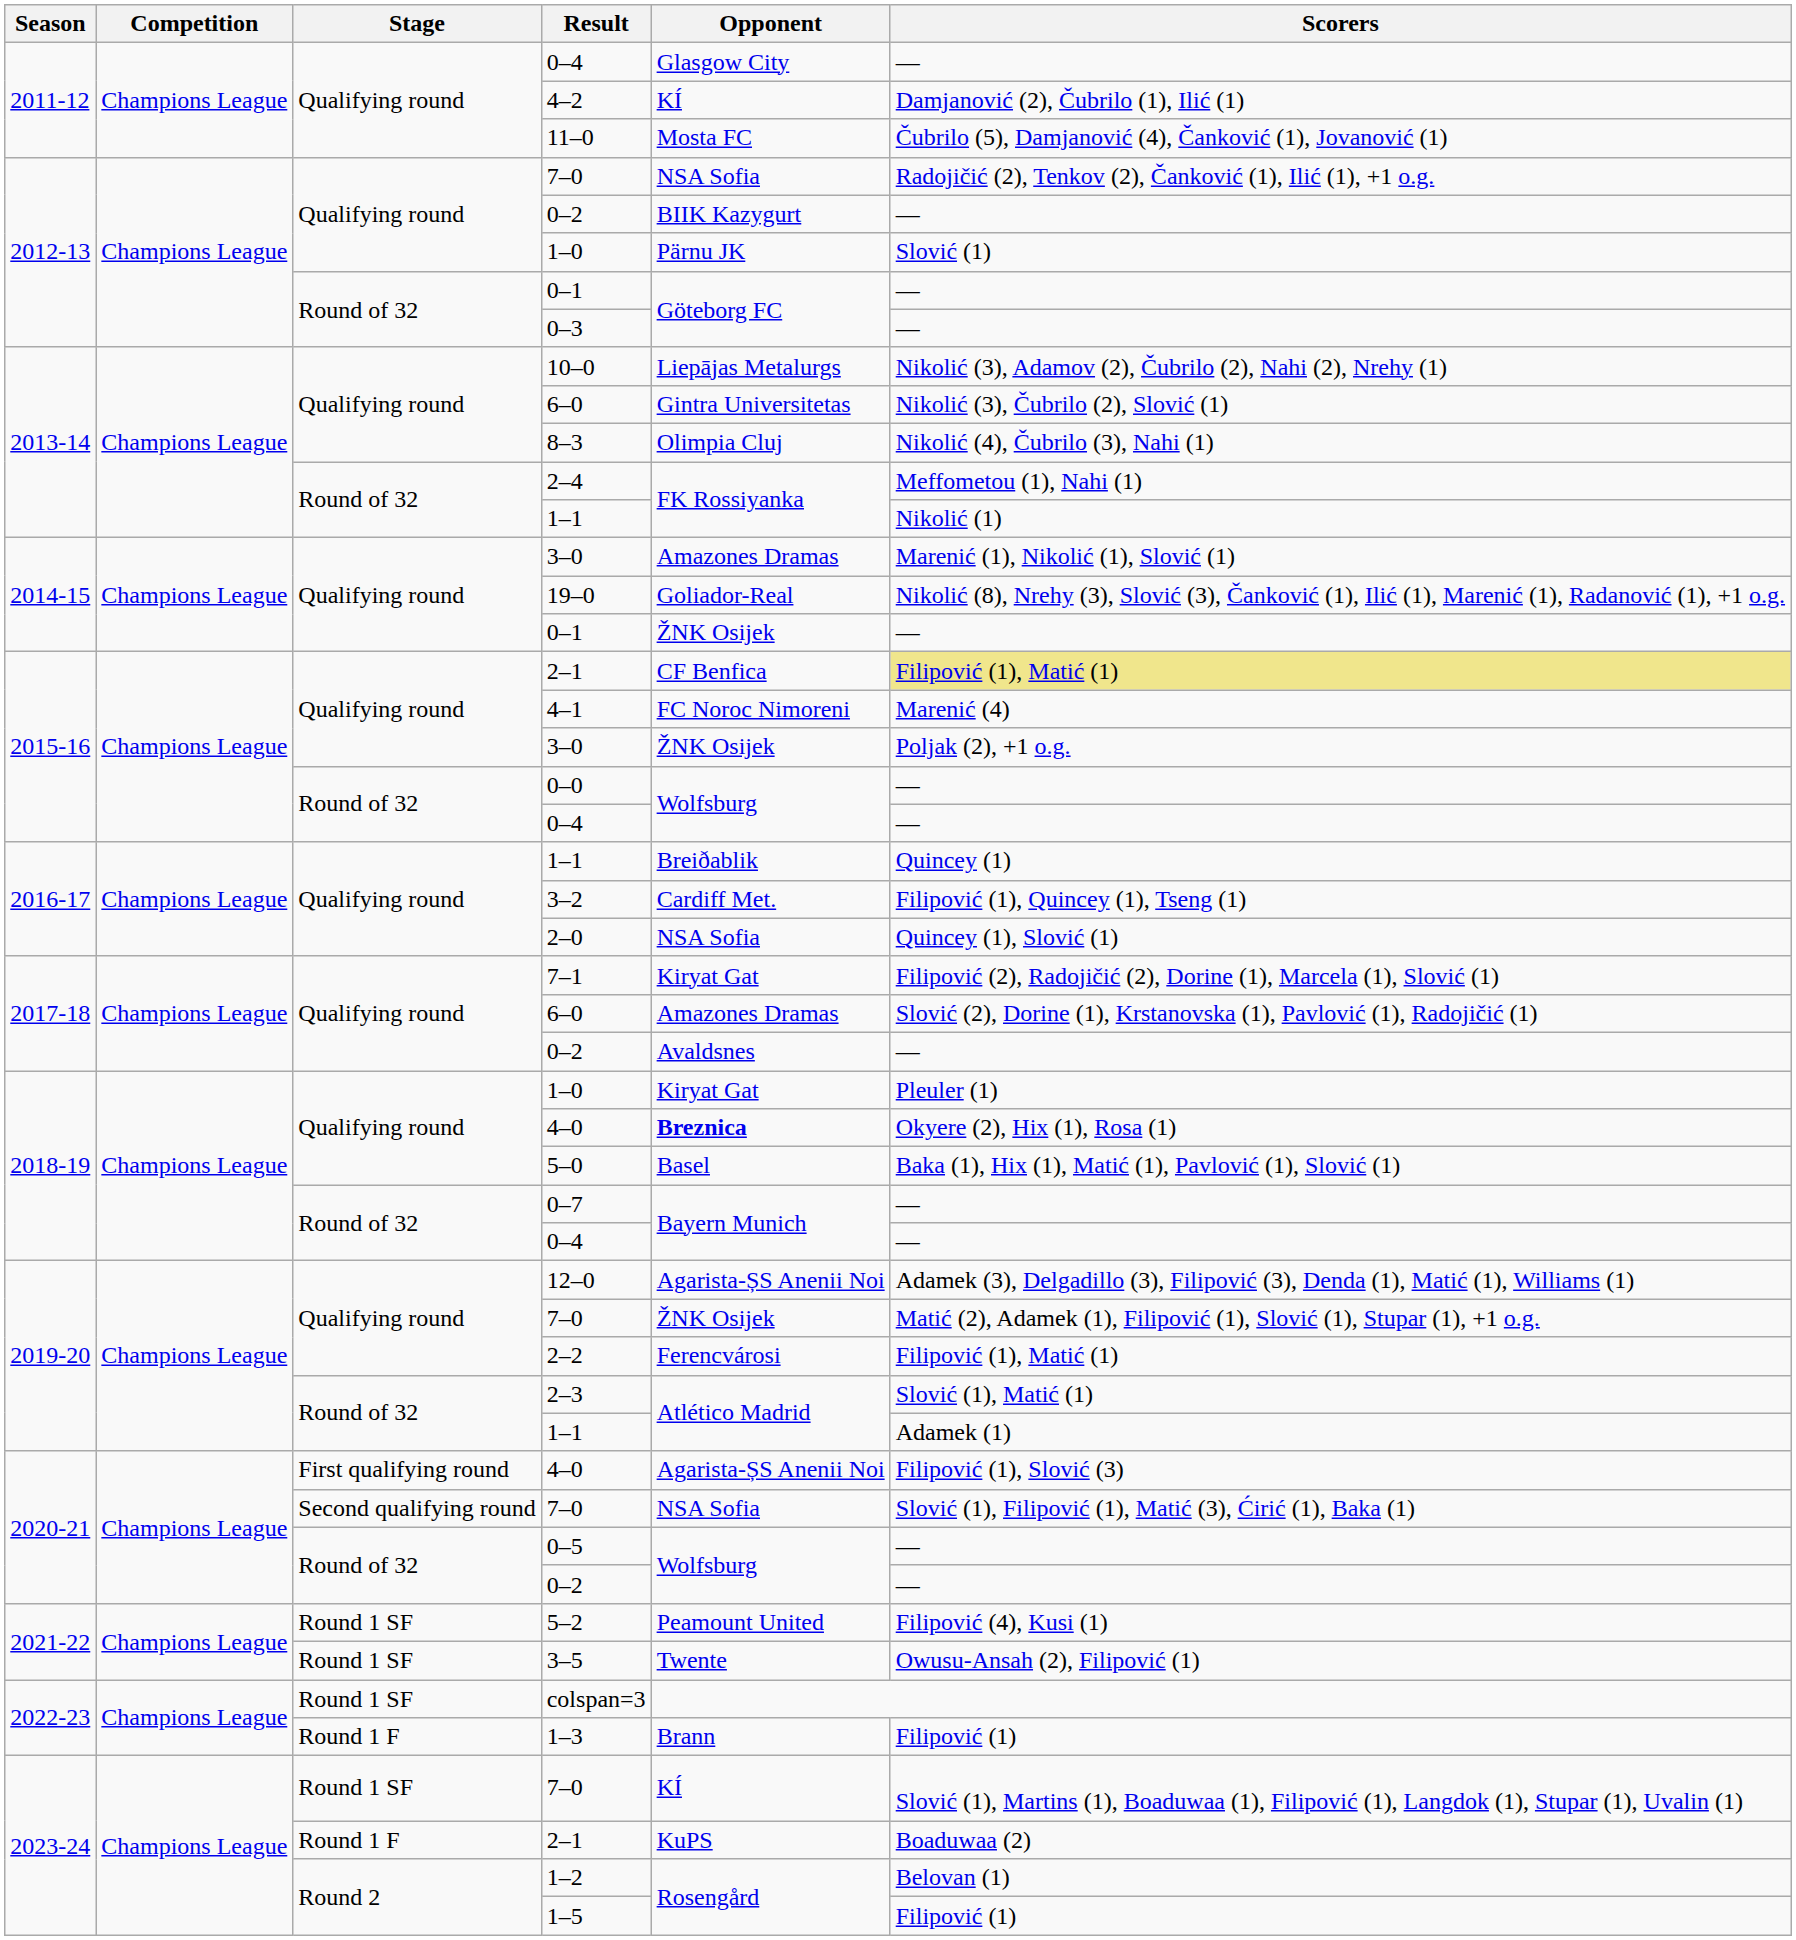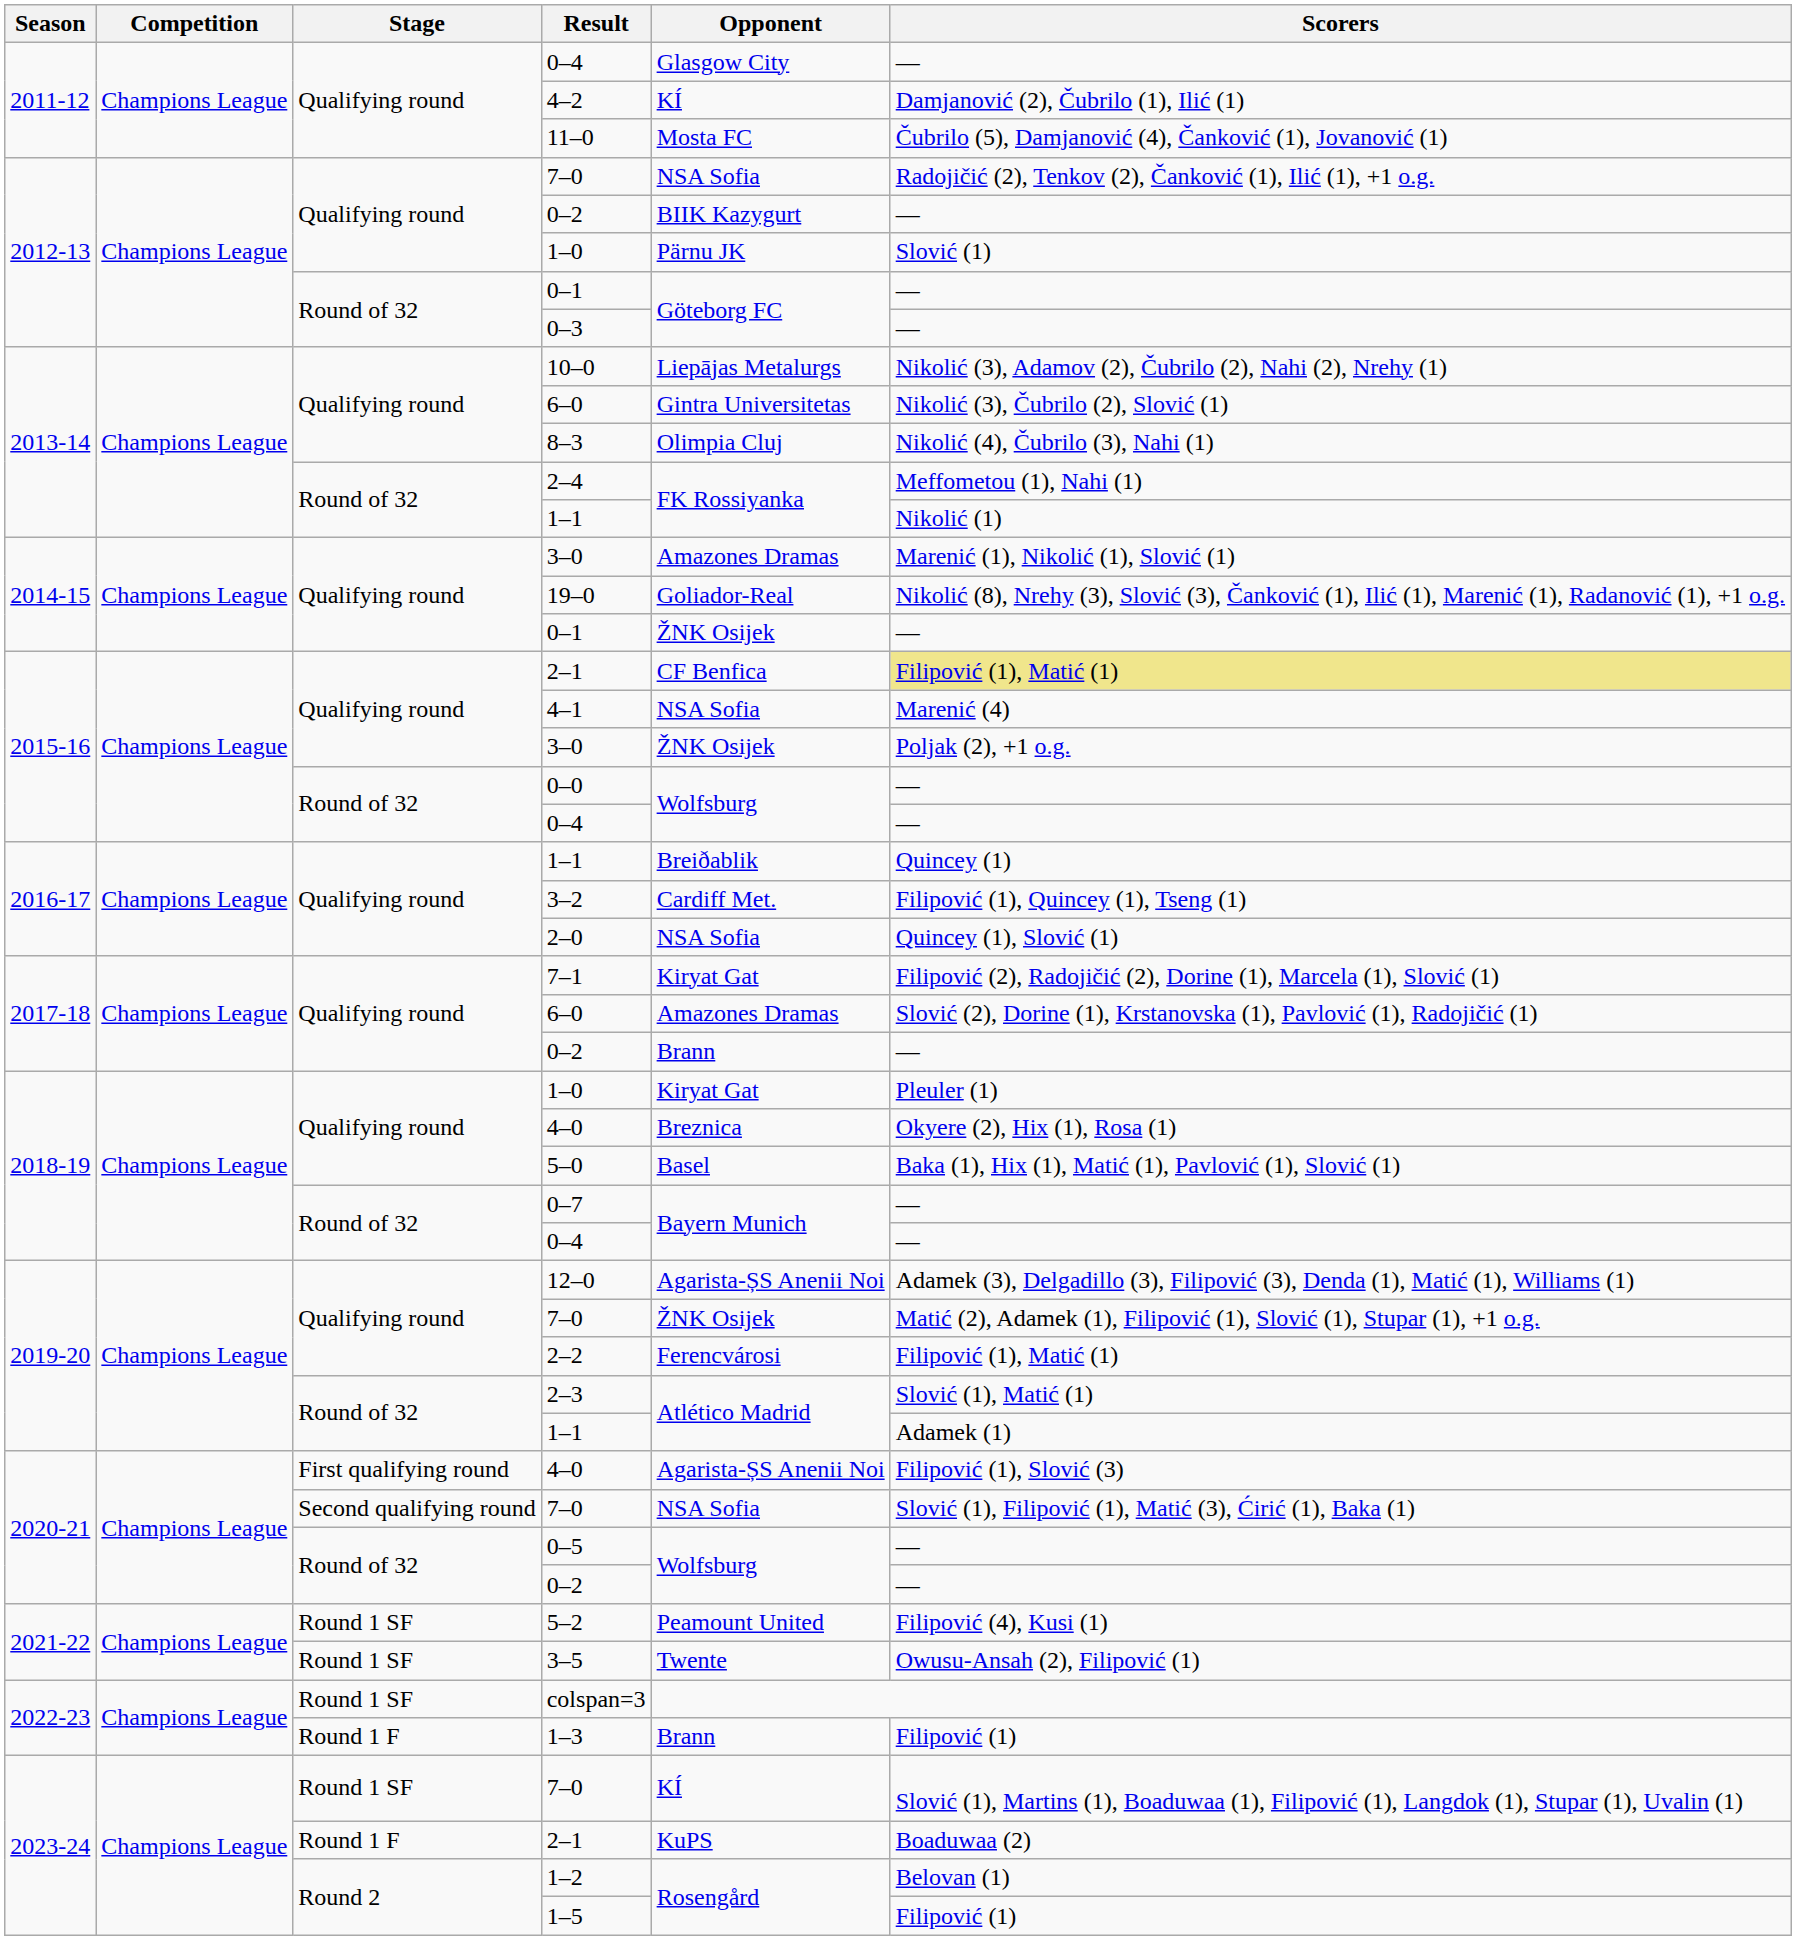4–1 | Opponent: FC Noroc Nimoreni -> NSA Sofia
2017-18 / 0–2 | Opponent: Avaldsnes -> Brann
2018-19 / 4–0 | Opponent: bold -> normal
